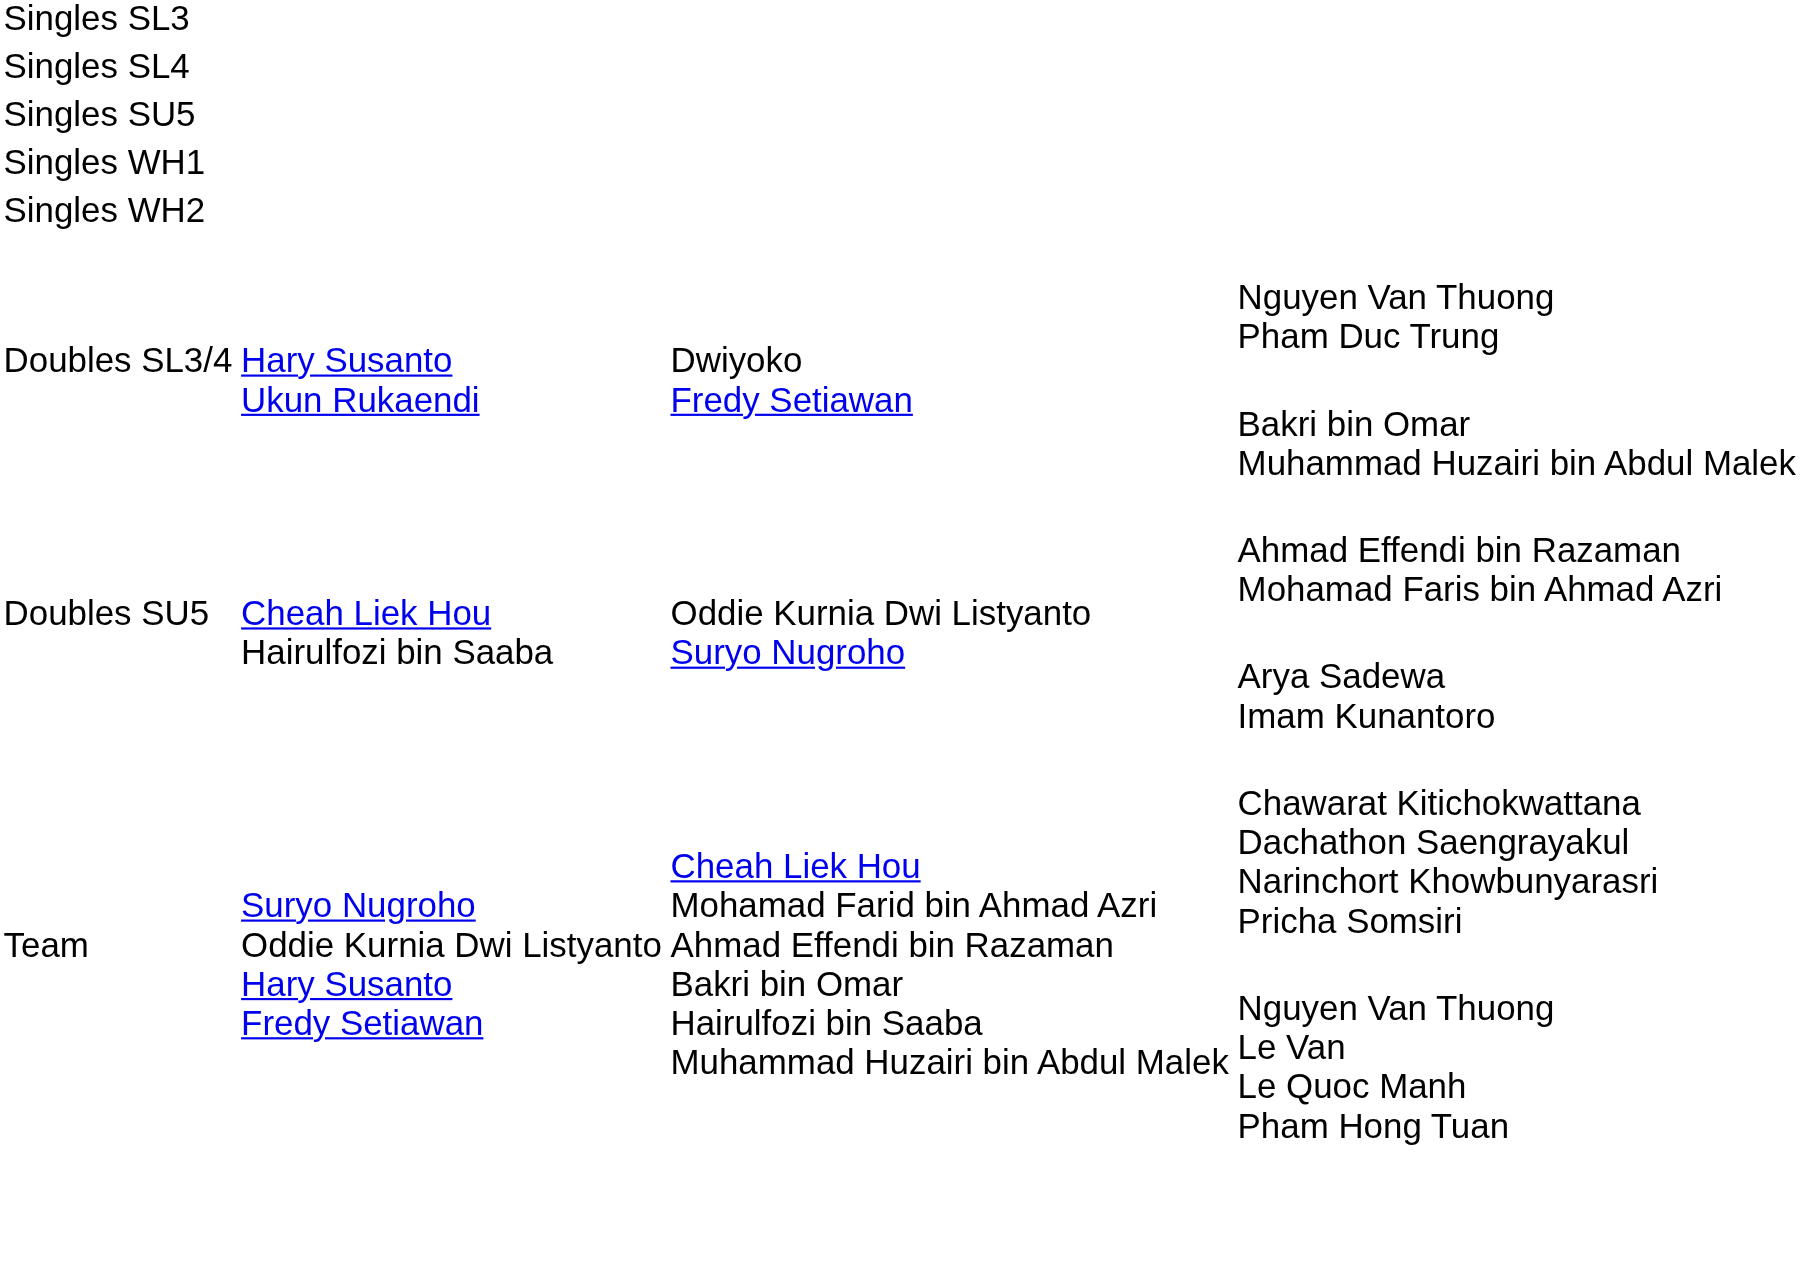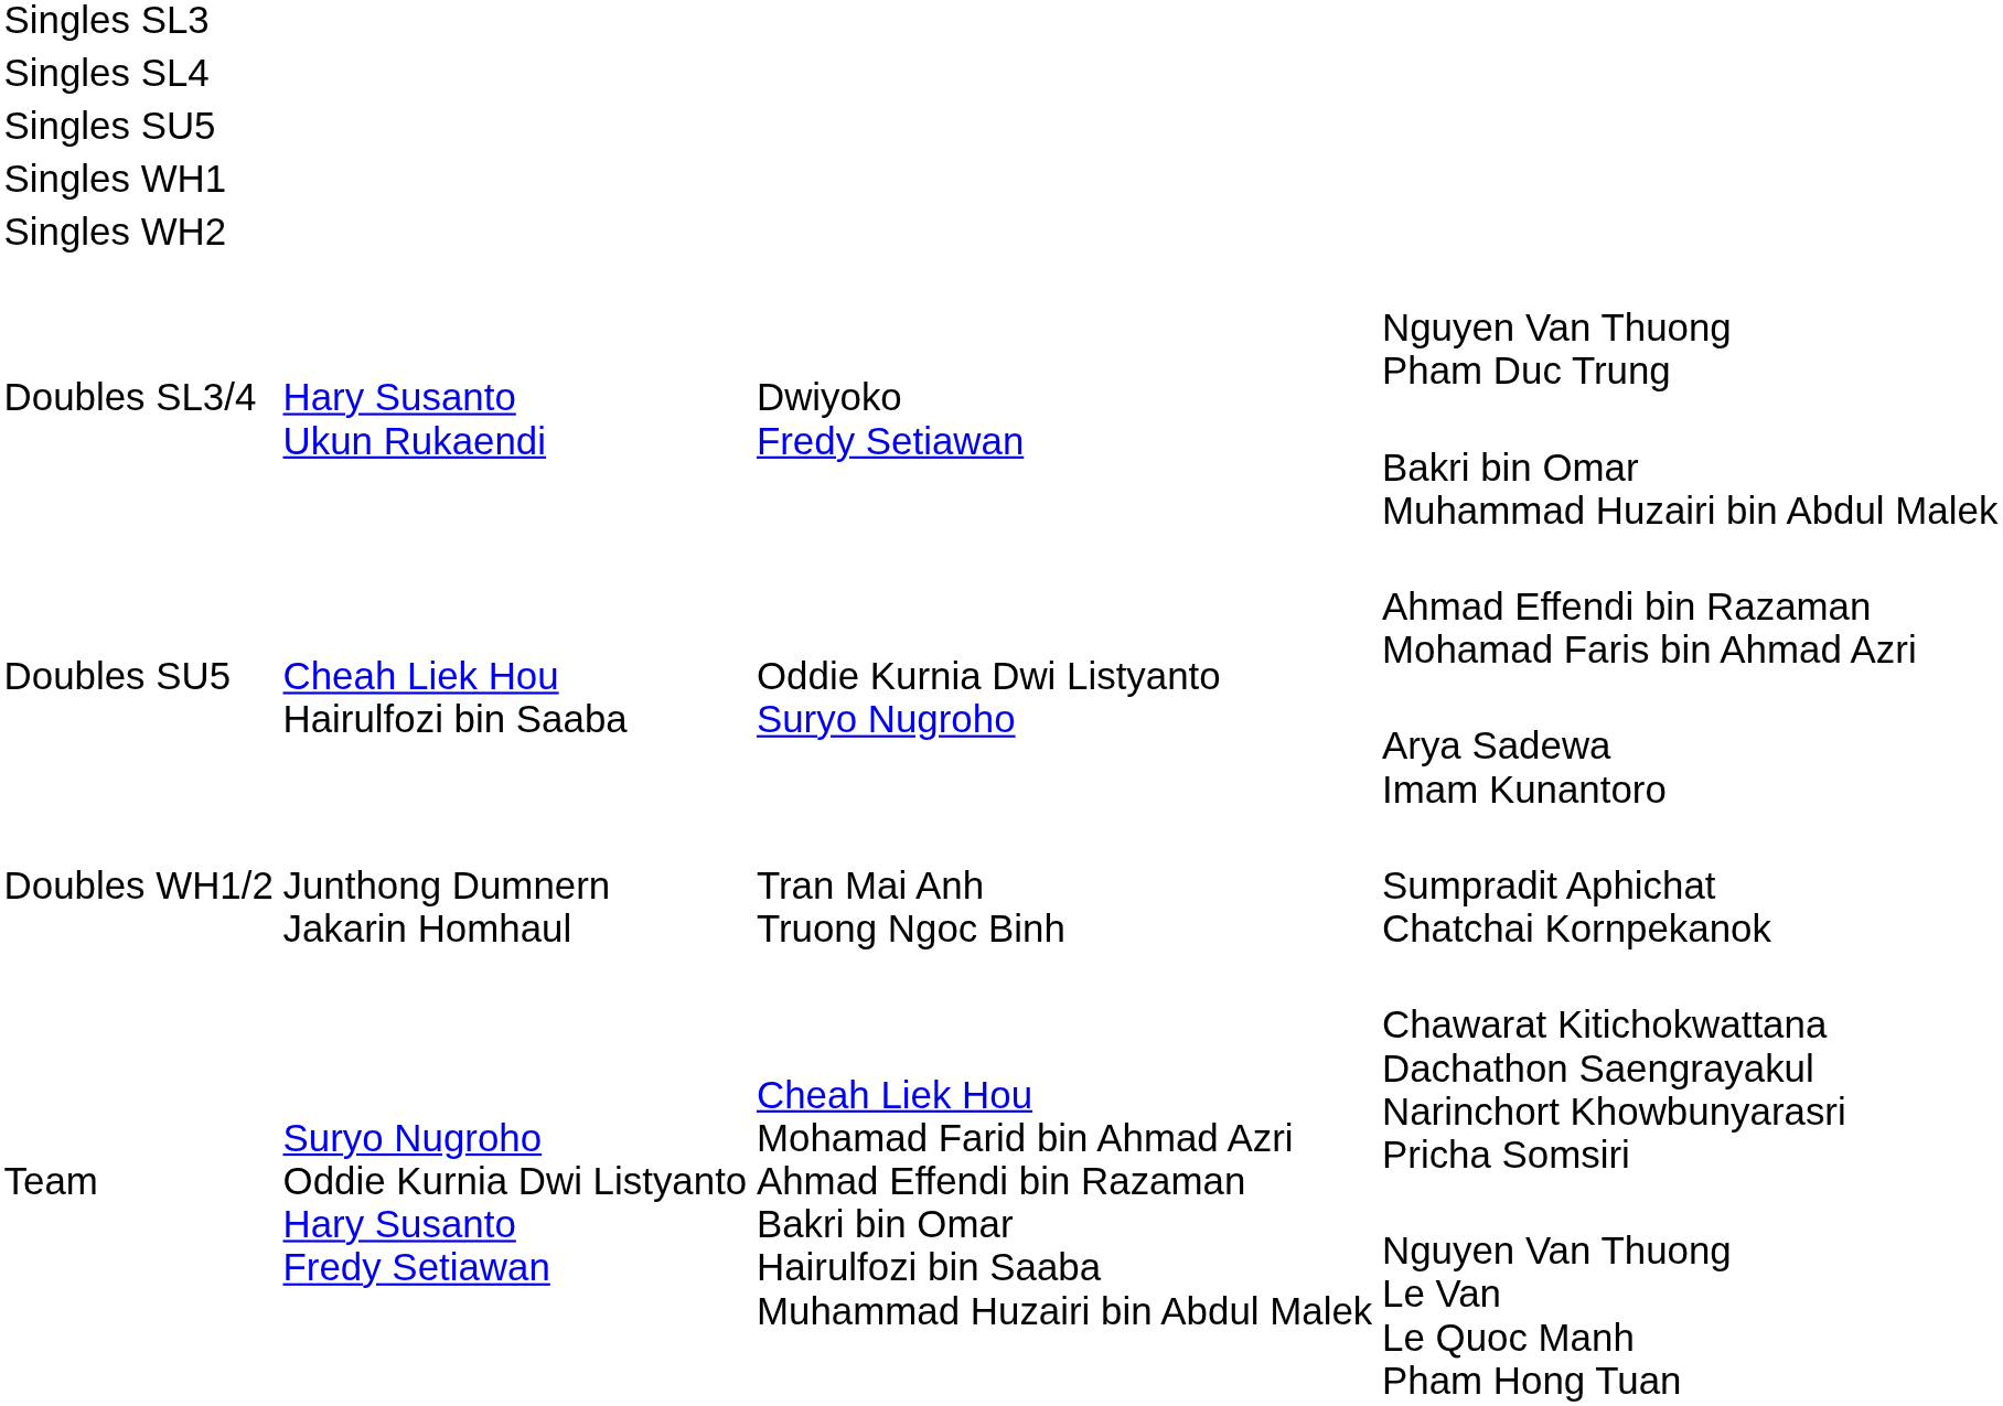+ row: Doubles WH1/2 | Junthong Dumnern Jakarin Homhaul | Tran Mai Anh Truong Ngoc Binh | Sumpradit Aphichat Chatchai Kornpekanok
